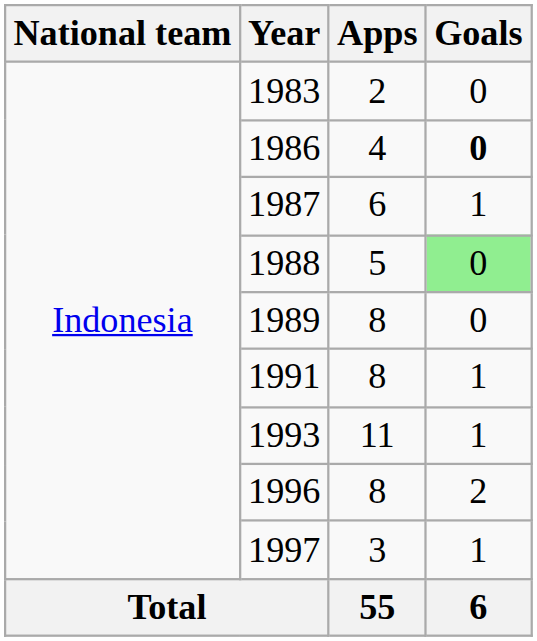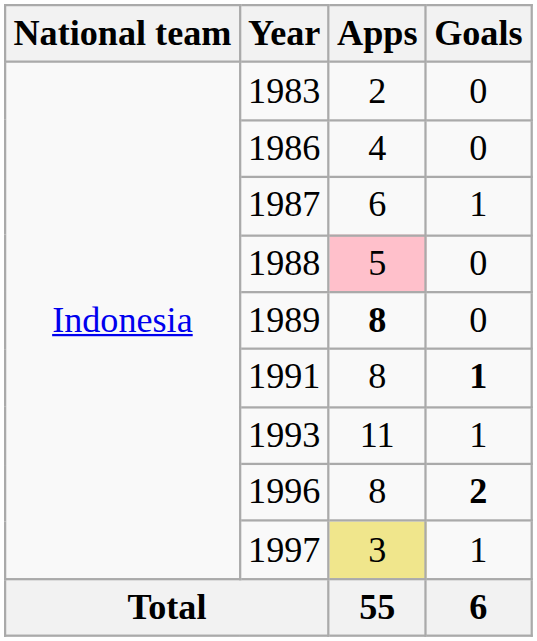1986 | Goals: bold -> normal
1988 | Apps: no background -> pink background
1988 | Goals: lightgreen background -> no background
1989 | Apps: normal -> bold
1991 | Goals: normal -> bold
1996 | Goals: normal -> bold
1997 | Apps: no background -> khaki background
